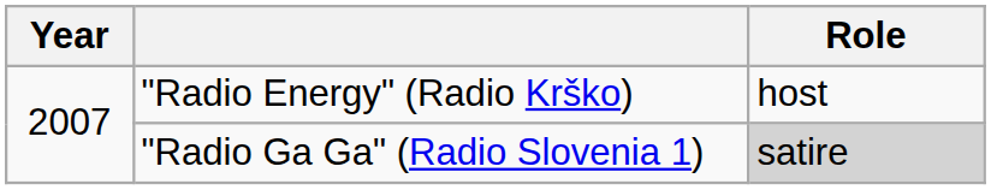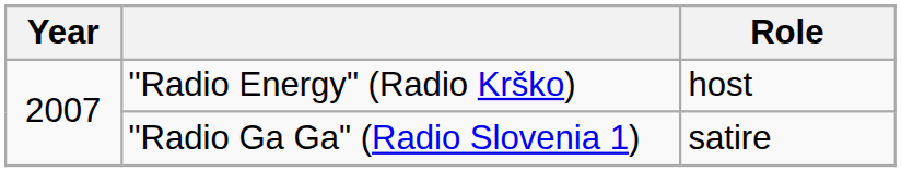"Radio Ga Ga" (Radio Slovenia 1) | Role: lightgrey background -> no background
